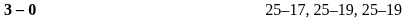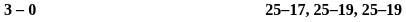row 1 | column 2: normal -> bold
